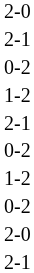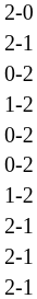row 5 | column 1: 2-1 -> 0-2
row 8 | column 1: 0-2 -> 2-1
row 9 | column 1: 2-0 -> 2-1
